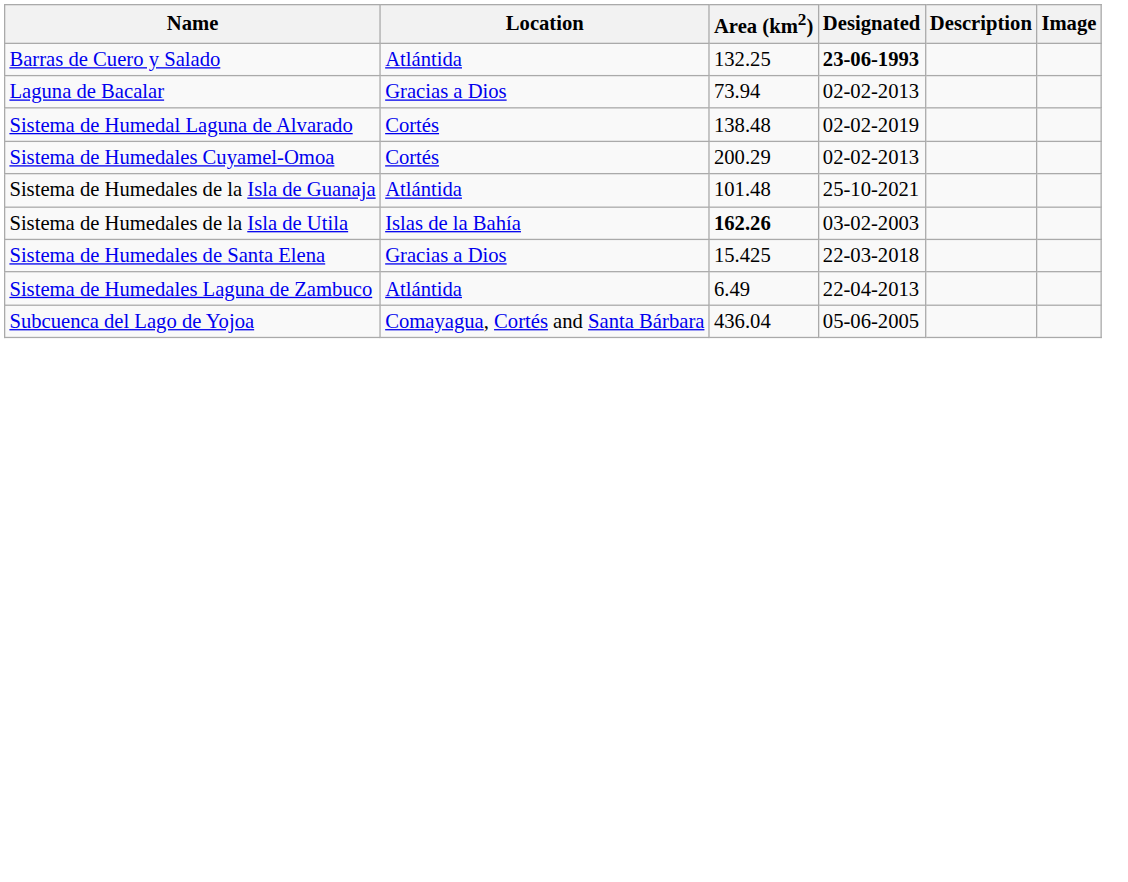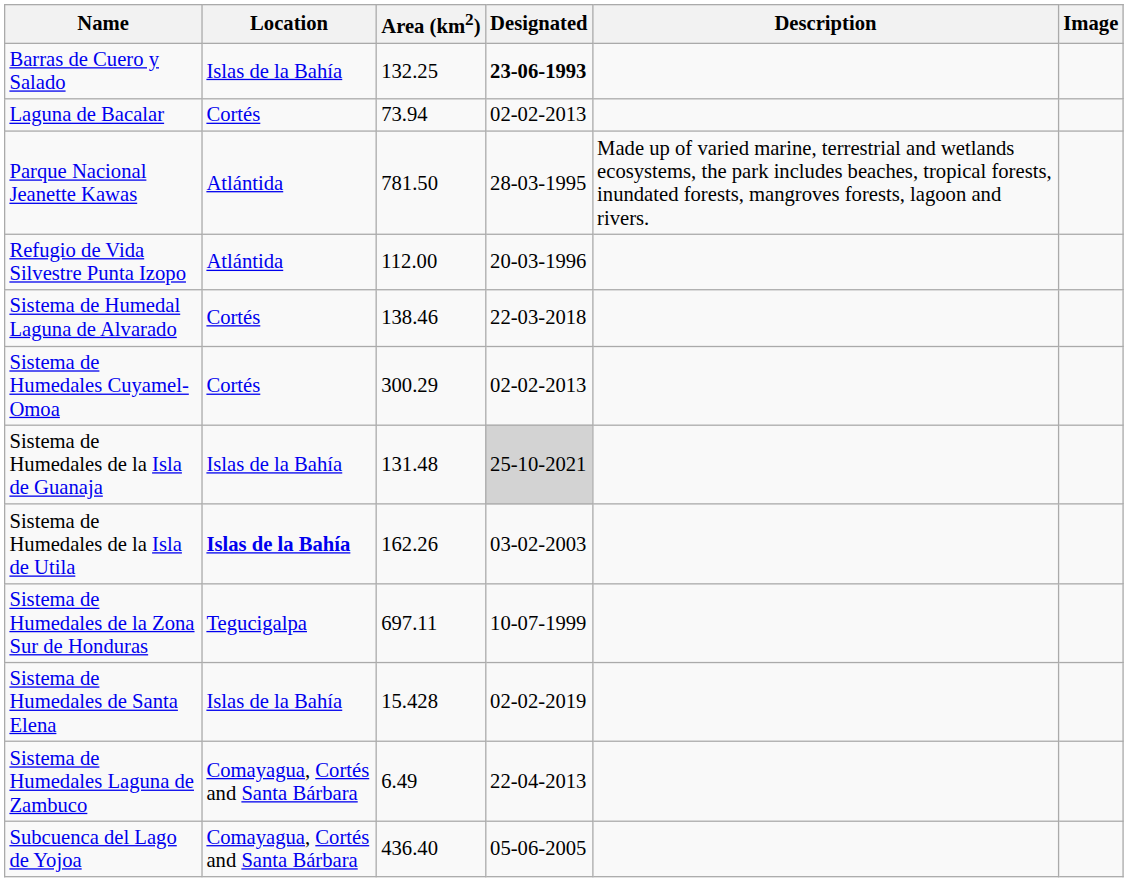Barras de Cuero y Salado | Location: Atlántida -> Islas de la Bahía
Laguna de Bacalar | Location: Gracias a Dios -> Cortés
+ row: Parque Nacional Jeanette Kawas | Atlántida | 781.50 | 28-03-1995 | Made up of varied marine, terrestrial and wetlands ecosystems, the park includes beaches, tropical forests, inundated forests, mangroves forests, lagoon and rivers.
+ row: Refugio de Vida Silvestre Punta Izopo | Atlántida | 112.00 | 20-03-1996
Sistema de Humedal Laguna de Alvarado | Area (km2): 138.48 -> 138.46
Sistema de Humedal Laguna de Alvarado | Designated: 02-02-2019 -> 22-03-2018
Sistema de Humedales Cuyamel-Omoa | Area (km2): 200.29 -> 300.29
Sistema de Humedales de la Isla de Guanaja | Location: Atlántida -> Islas de la Bahía
Sistema de Humedales de la Isla de Guanaja | Area (km2): 101.48 -> 131.48
Sistema de Humedales de la Isla de Guanaja | Designated: no background -> lightgrey background
Sistema de Humedales de la Isla de Utila | Location: normal -> bold
Sistema de Humedales de la Isla de Utila | Area (km2): bold -> normal
+ row: Sistema de Humedales de la Zona Sur de Honduras | Tegucigalpa | 697.11 | 10-07-1999
Sistema de Humedales de Santa Elena | Location: Gracias a Dios -> Islas de la Bahía
Sistema de Humedales de Santa Elena | Area (km2): 15.425 -> 15.428
Sistema de Humedales de Santa Elena | Designated: 22-03-2018 -> 02-02-2019
Sistema de Humedales Laguna de Zambuco | Location: Atlántida -> Comayagua, Cortés and Santa Bárbara
Subcuenca del Lago de Yojoa | Area (km2): 436.04 -> 436.40
